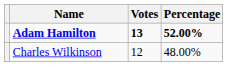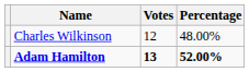rows swapped: Adam Hamilton <-> Charles Wilkinson
